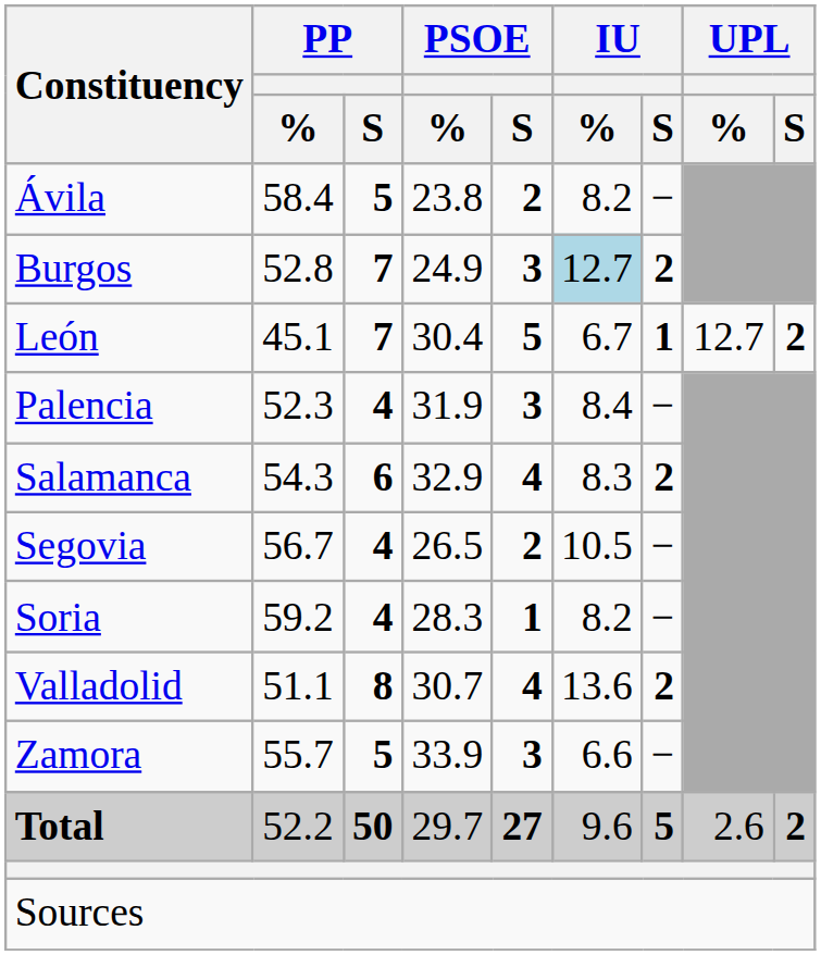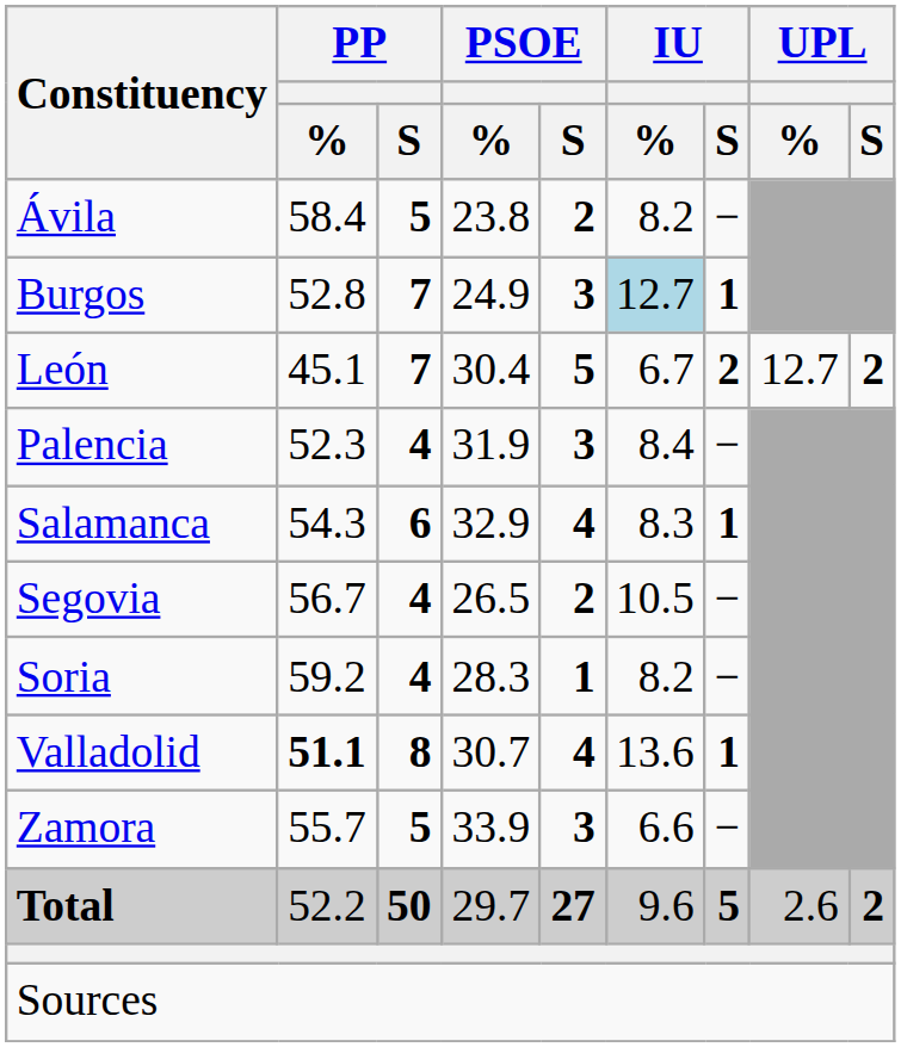Burgos | IU / S: 2 -> 1
León | IU / S: 1 -> 2
Salamanca | IU / S: 2 -> 1
Valladolid | PP / %: normal -> bold
Valladolid | IU / S: 2 -> 1
